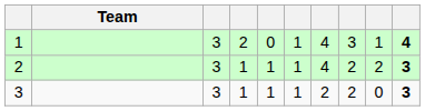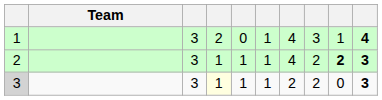row 3 | column 9: normal -> bold
row 4 | column 1: no background -> lightgrey background
row 4 | column 4: no background -> lightyellow background
